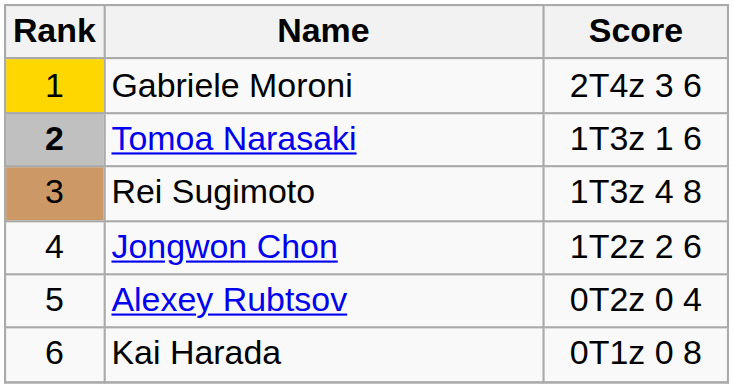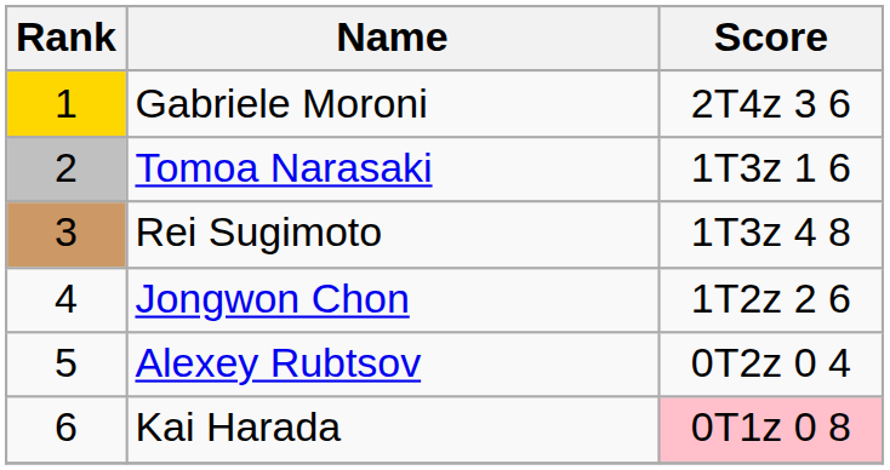Tomoa Narasaki | Rank: bold -> normal
Kai Harada | Score: no background -> pink background
